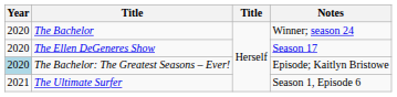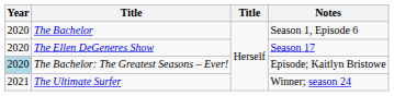The Bachelor | Notes: Winner; season 24 -> Season 1, Episode 6
The Ultimate Surfer | Notes: Season 1, Episode 6 -> Winner; season 24
